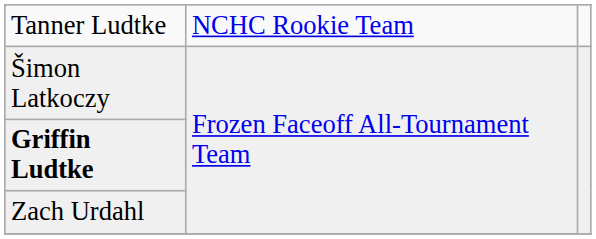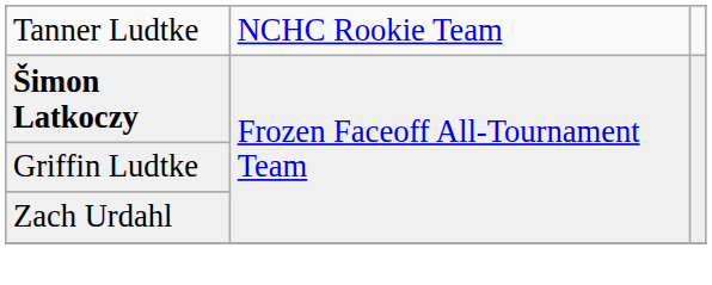row 2 | column 1: normal -> bold
row 3 | column 1: bold -> normal
